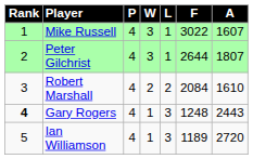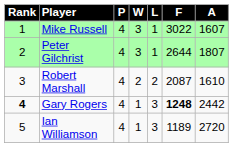Robert Marshall | F: 2084 -> 2087
Gary Rogers | F: normal -> bold
Gary Rogers | A: 2443 -> 2442
